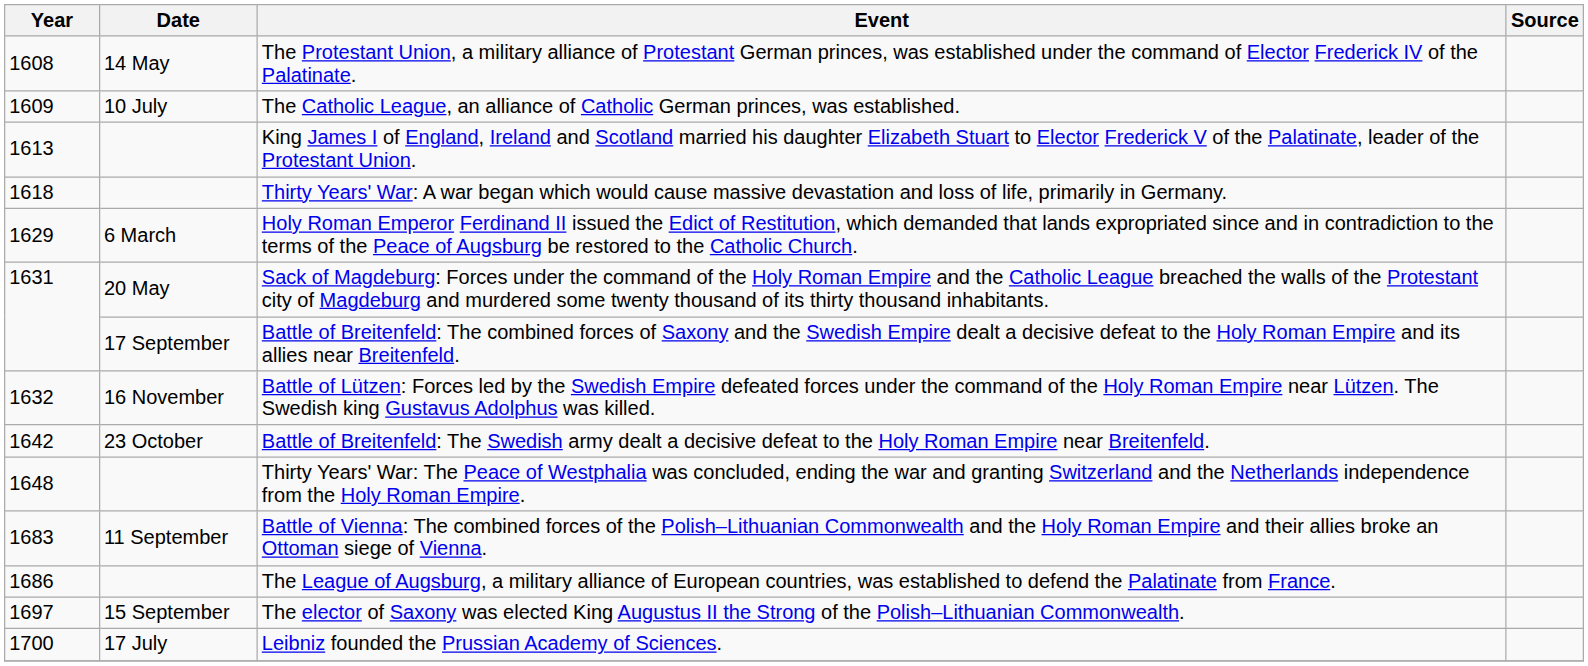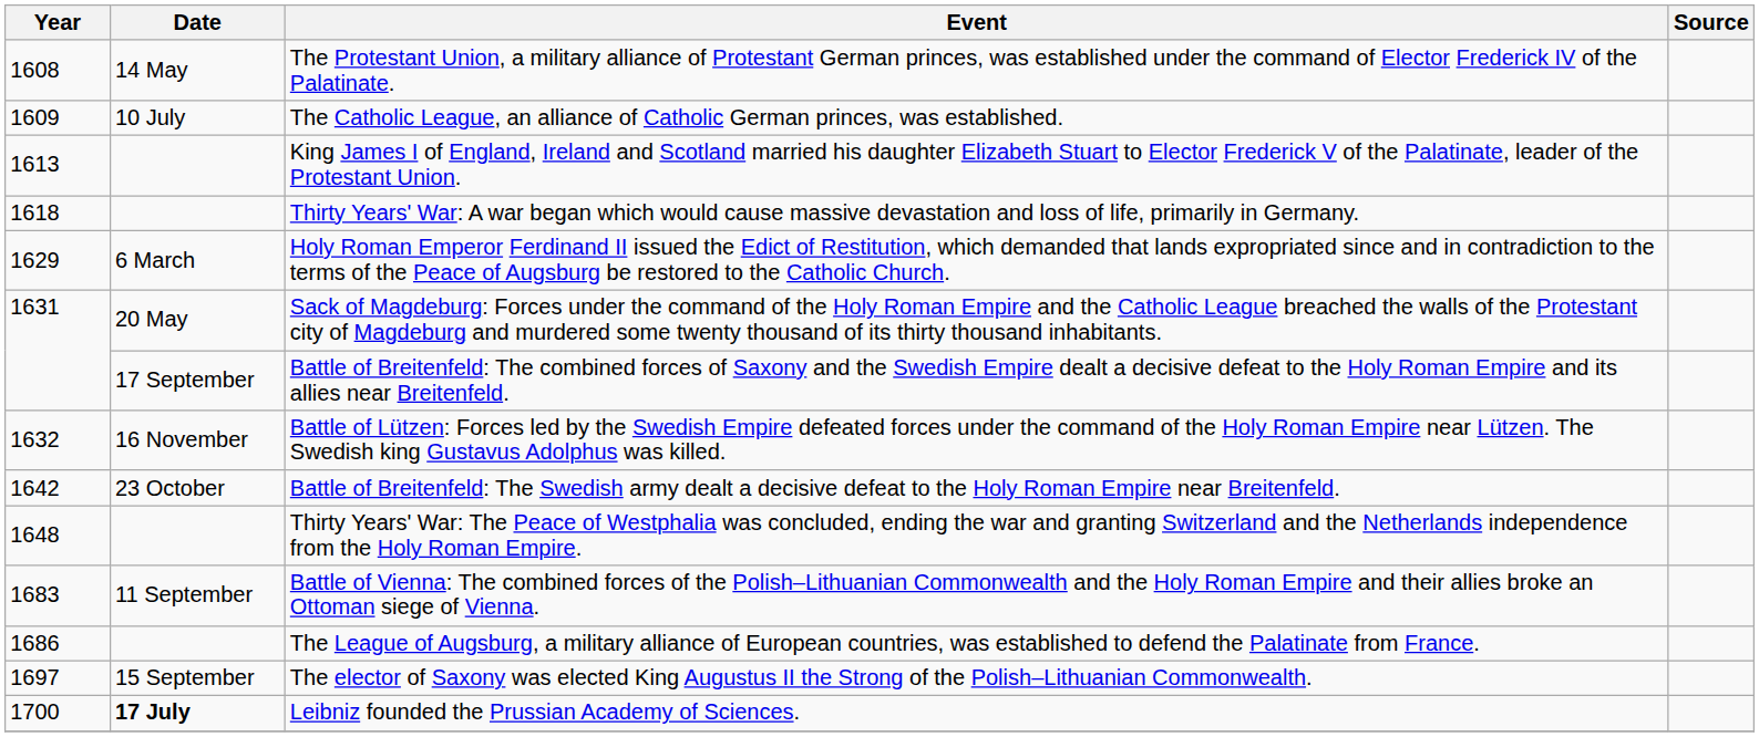Leibniz founded the Prussian Academy of Sciences. | Date: normal -> bold
